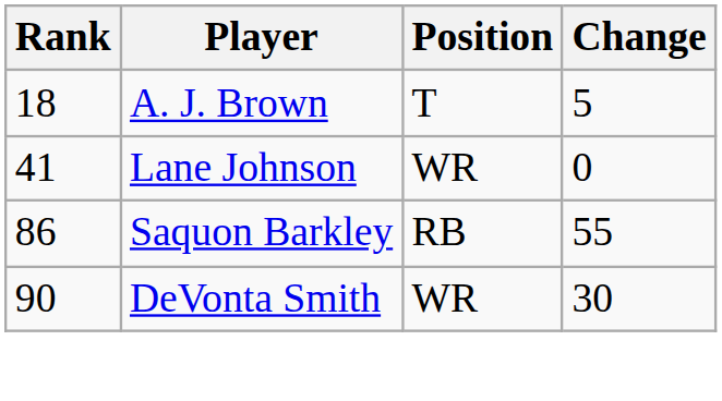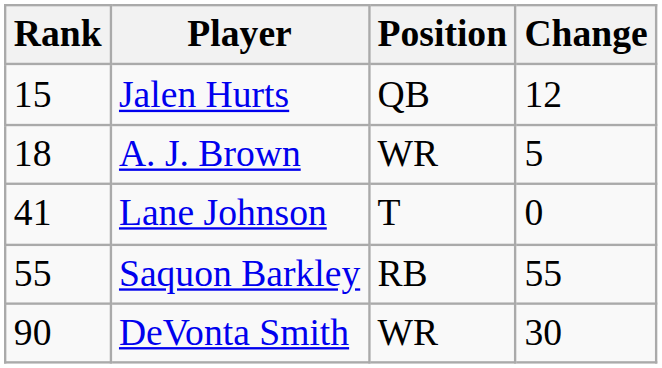+ row: 15 | Jalen Hurts | QB | 12
A. J. Brown | Position: T -> WR
Lane Johnson | Position: WR -> T
Saquon Barkley | Rank: 86 -> 55
